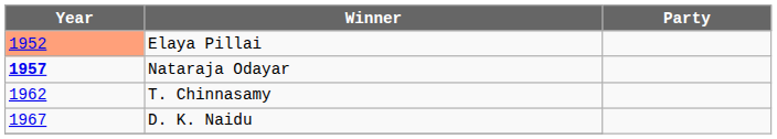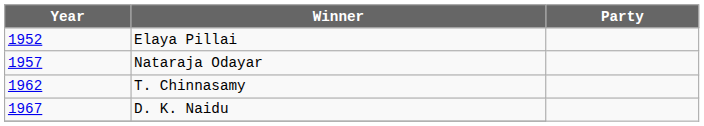Elaya Pillai | Year: lightsalmon background -> no background
Nataraja Odayar | Year: bold -> normal
